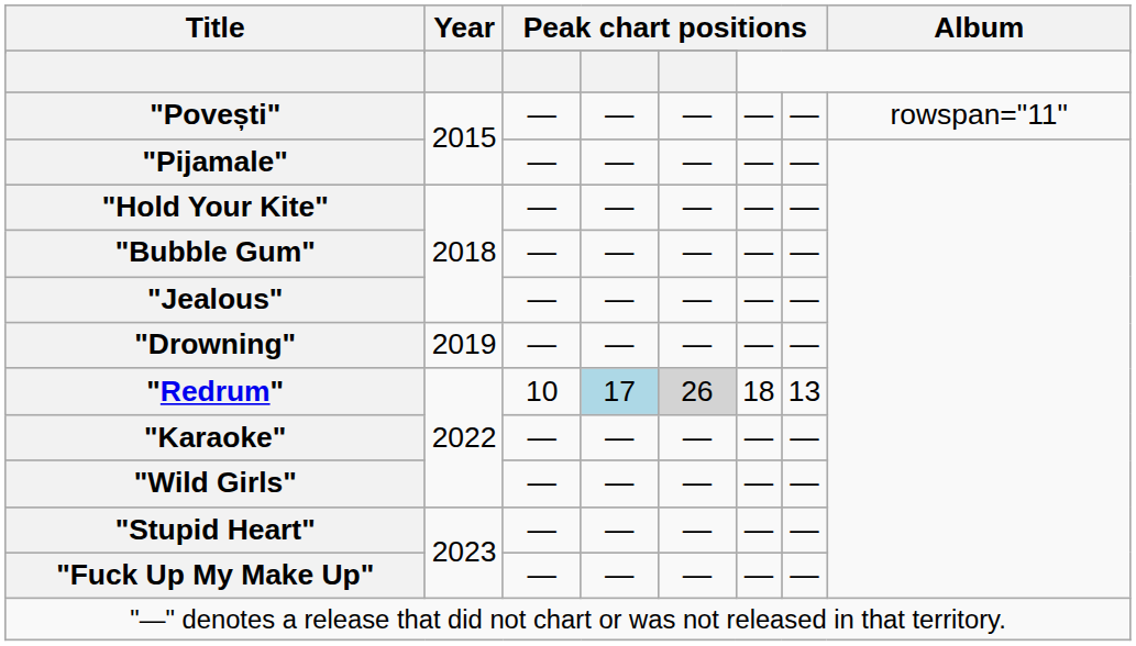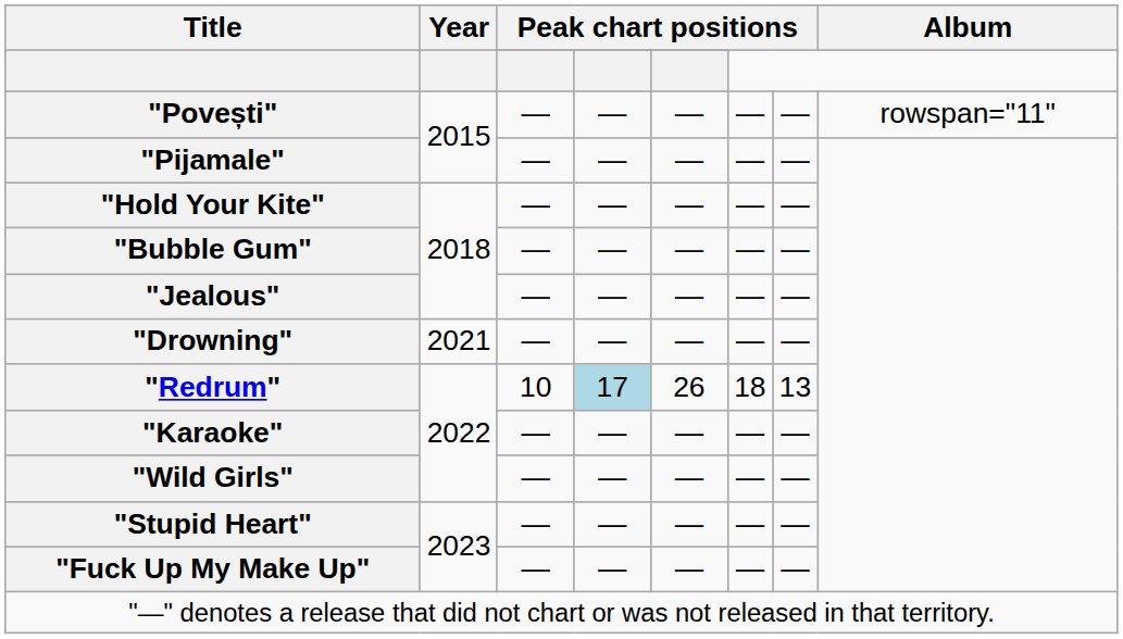"Drowning" | Year: 2019 -> 2021
"Redrum" | column 5: lightgrey background -> no background
